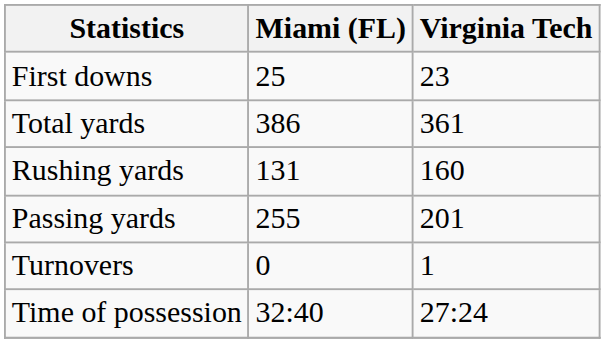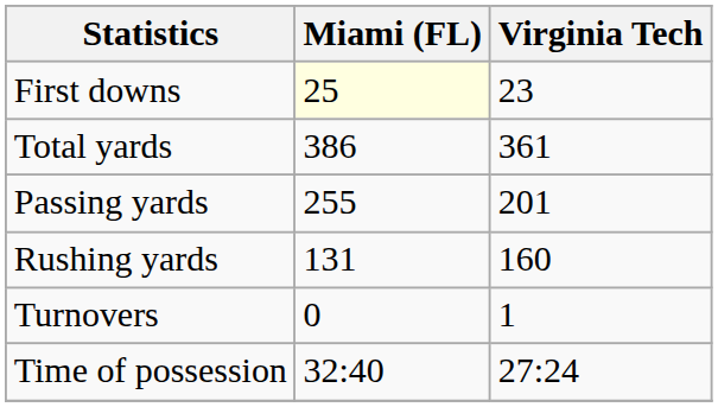First downs | Miami (FL): no background -> lightyellow background
rows swapped: Rushing yards <-> Passing yards
